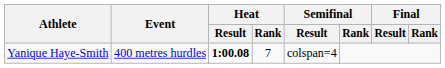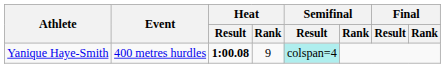Yanique Haye-Smith | Heat / Rank: 7 -> 9
Yanique Haye-Smith | Semifinal / Result: no background -> paleturquoise background
